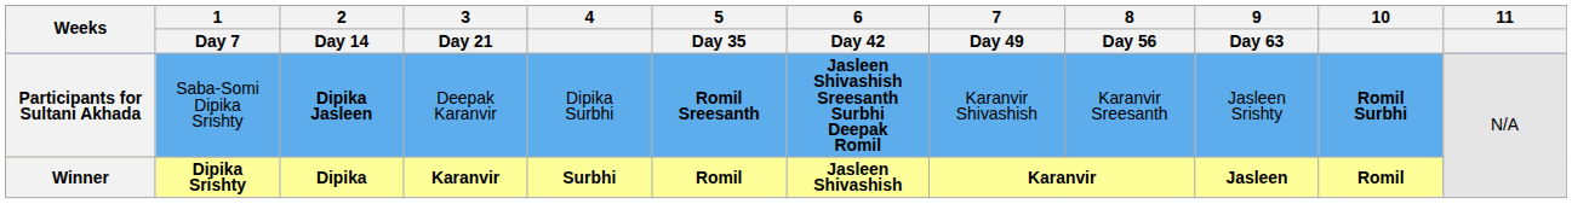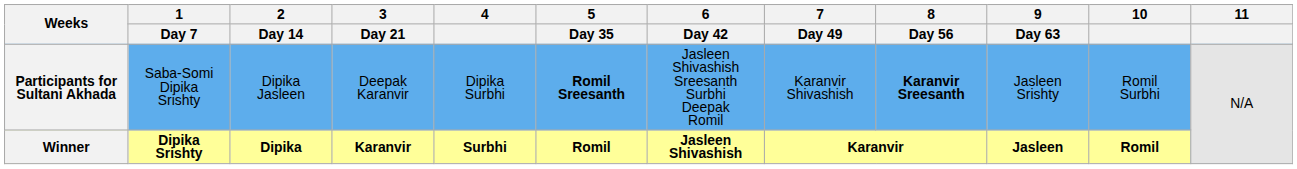Participants for Sultani Akhada | 2 / Day 14: bold -> normal
Participants for Sultani Akhada | 6 / Day 42: bold -> normal
Participants for Sultani Akhada | 8 / Day 56: normal -> bold
Participants for Sultani Akhada | 10: bold -> normal
